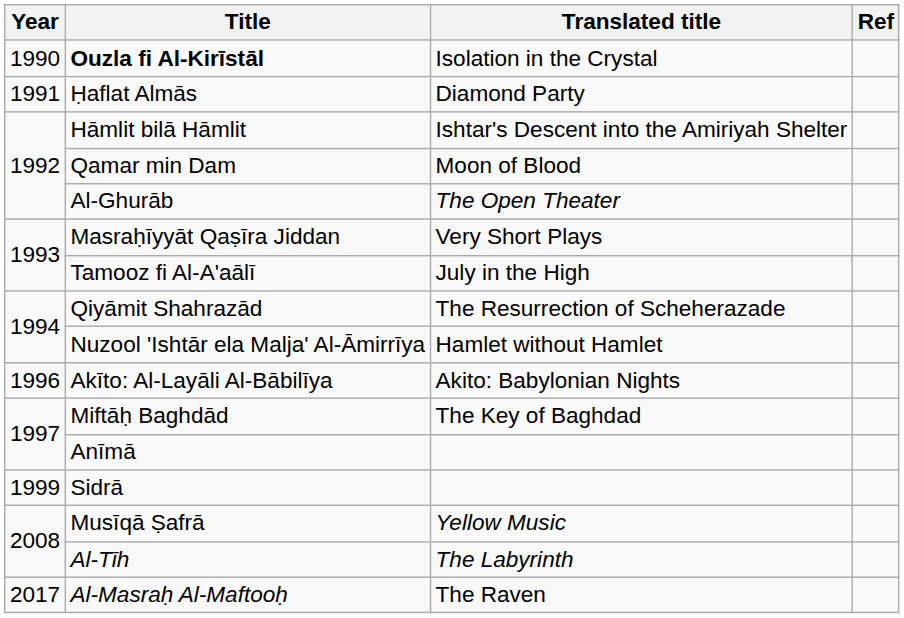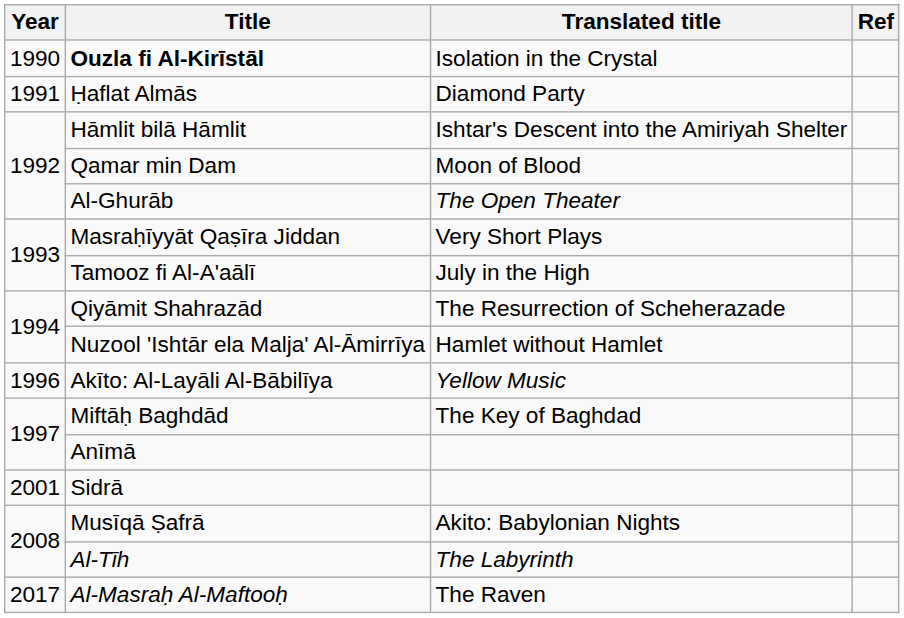Akīto: Al-Layāli Al-Bābilīya | Translated title: Akito: Babylonian Nights -> Yellow Music
Sidrā | Year: 1999 -> 2001
Musīqā Ṣafrā | Translated title: Yellow Music -> Akito: Babylonian Nights
